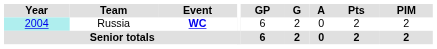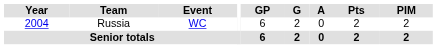Russia | Year: paleturquoise background -> no background
Russia | Event: bold -> normal
